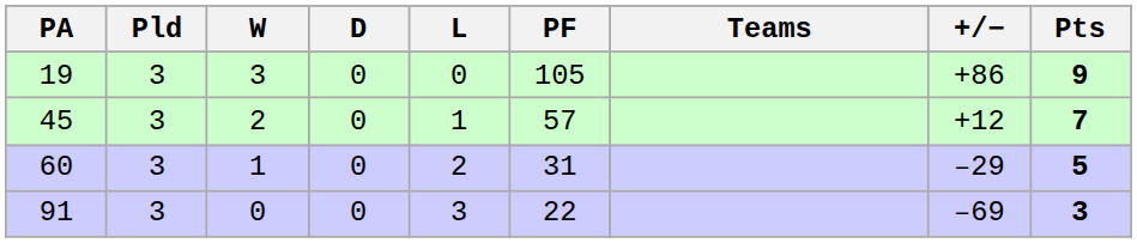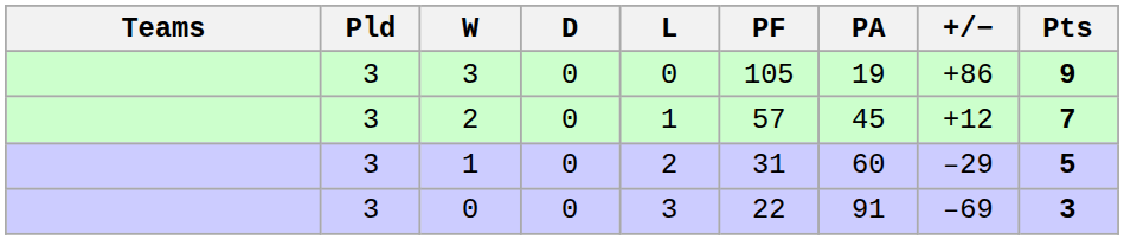columns swapped: Teams <-> PA
